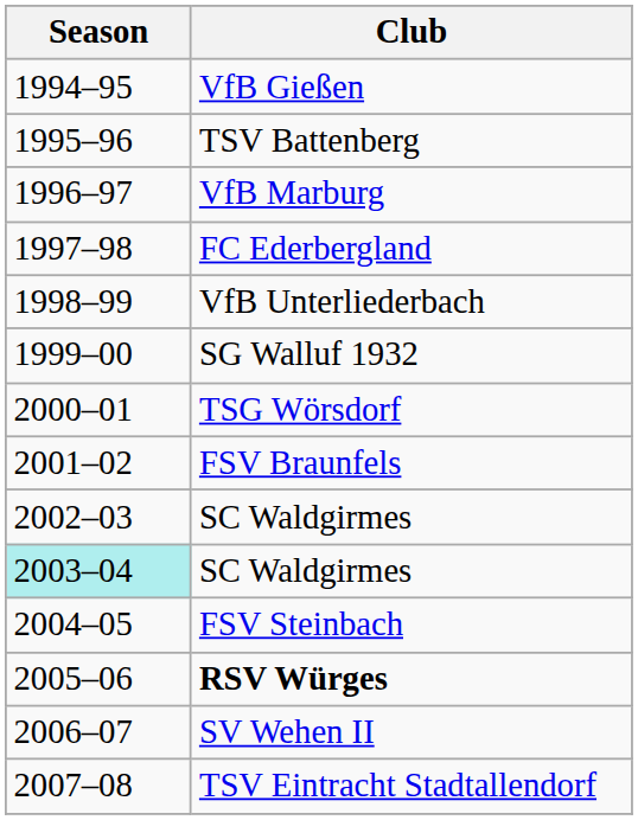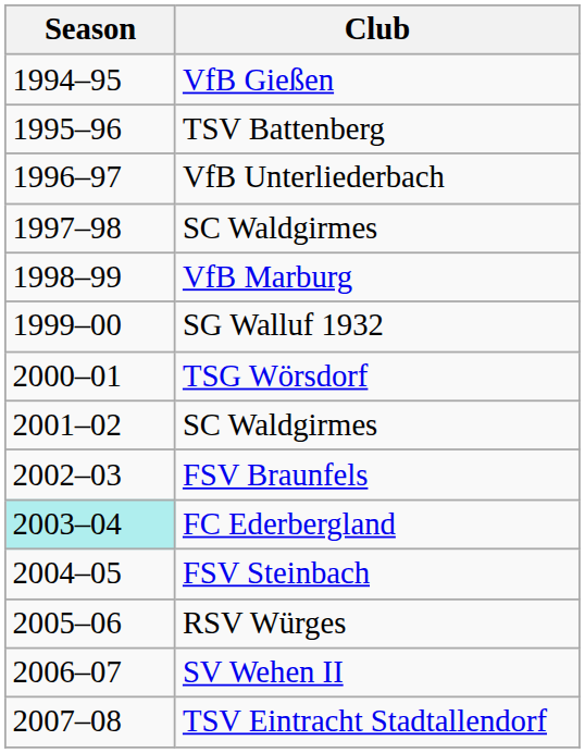row 4 | Club: VfB Marburg -> VfB Unterliederbach
row 5 | Club: FC Ederbergland -> SC Waldgirmes
row 6 | Club: VfB Unterliederbach -> VfB Marburg
row 9 | Club: FSV Braunfels -> SC Waldgirmes
row 10 | Club: SC Waldgirmes -> FSV Braunfels
row 11 | Club: SC Waldgirmes -> FC Ederbergland
row 13 | Club: bold -> normal
